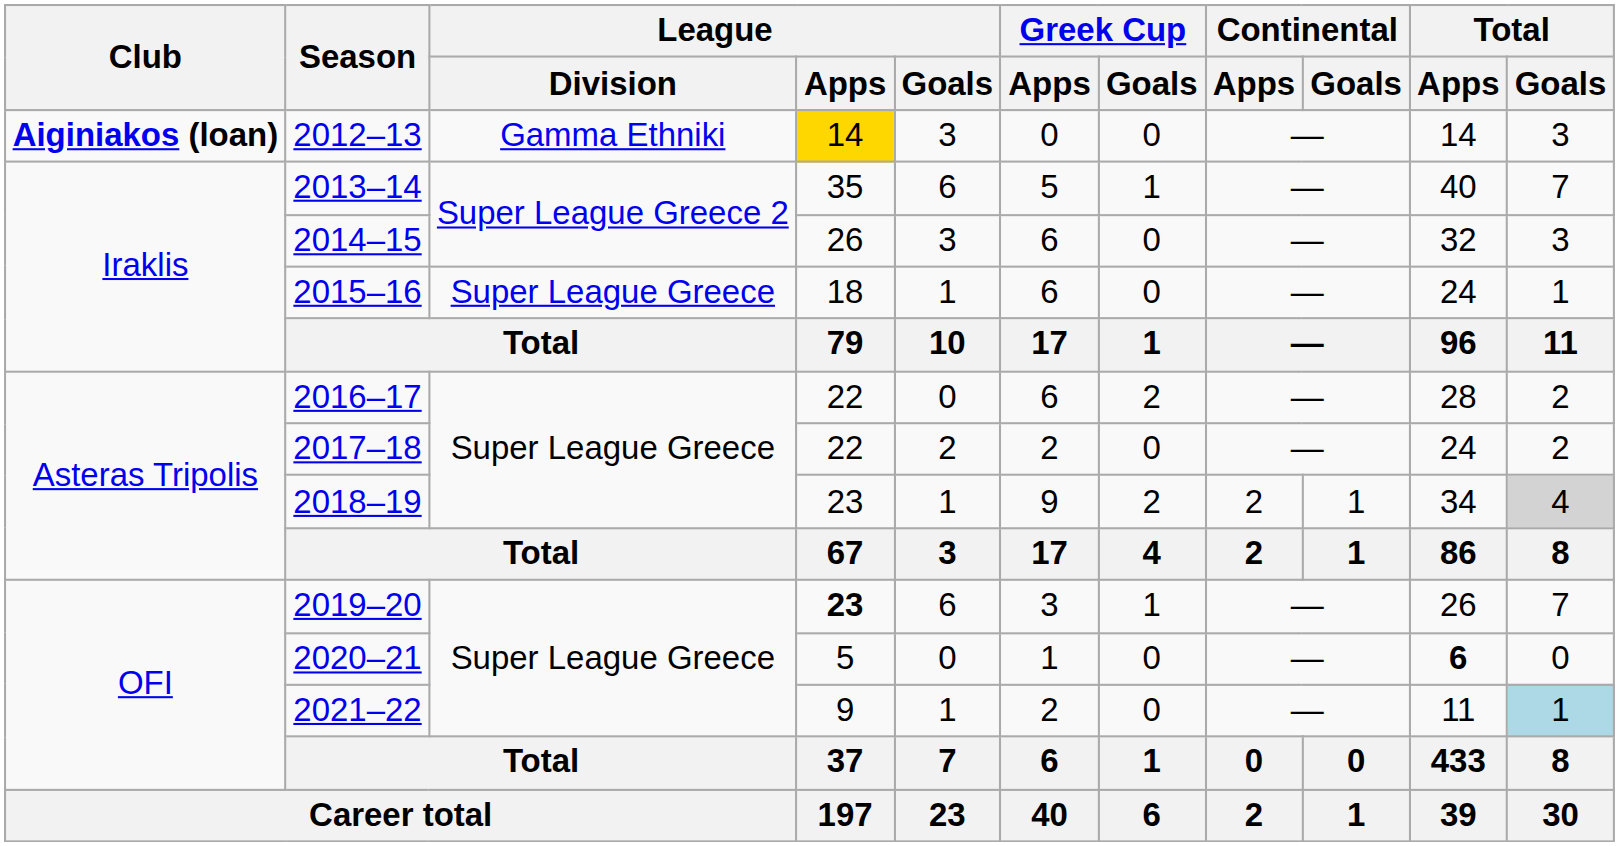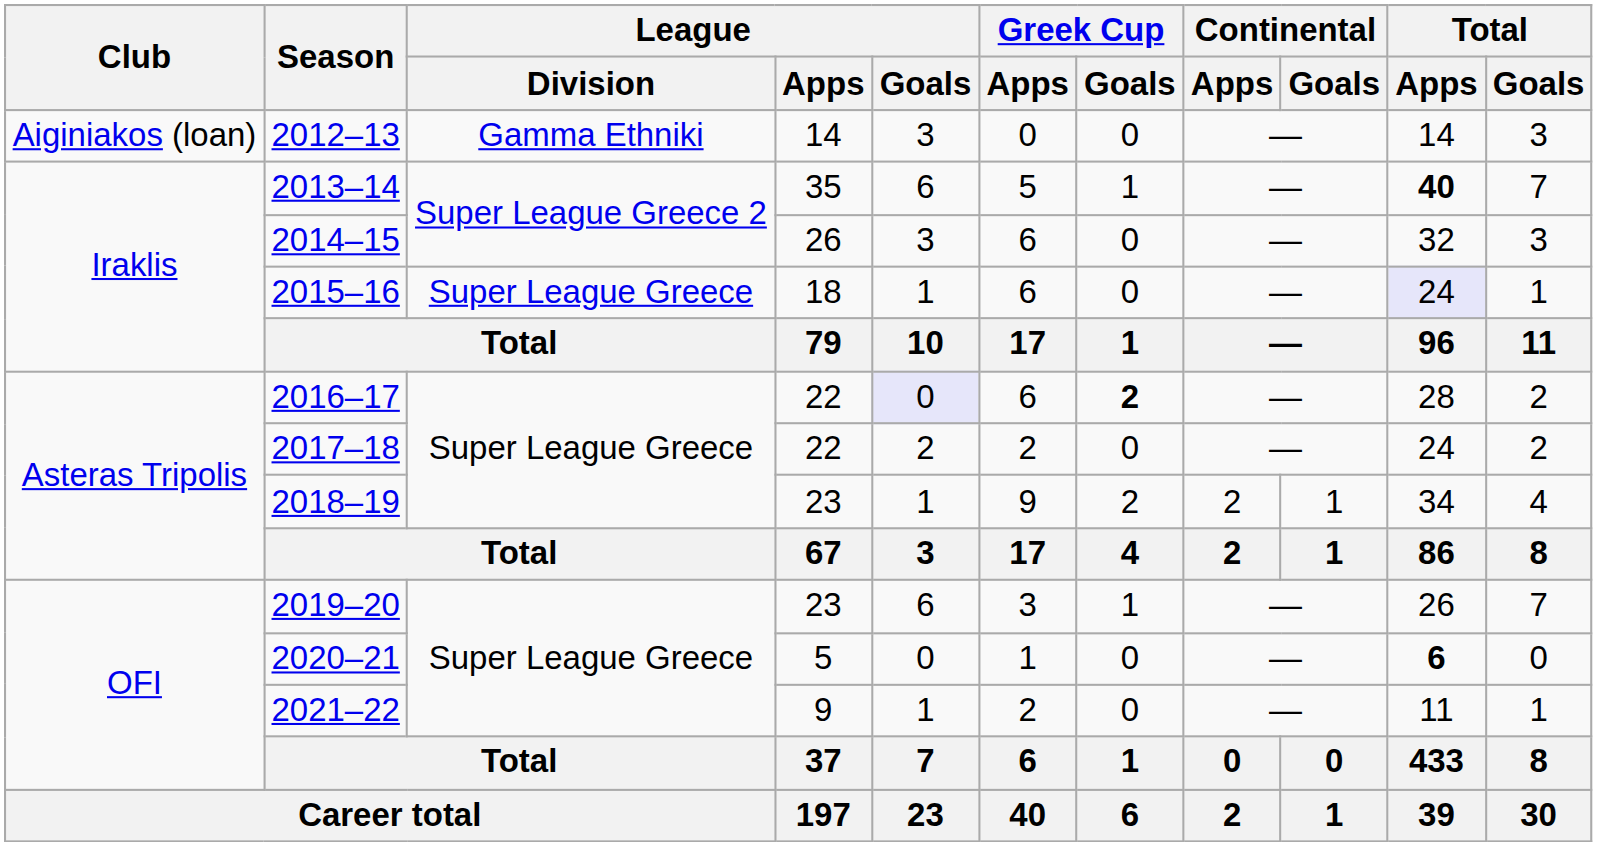2012–13 | Club: bold -> normal
2012–13 | League / Apps: gold background -> no background
2013–14 | Total / Apps: normal -> bold
2015–16 | Total / Apps: no background -> lavender background
2016–17 | League / Goals: no background -> lavender background
2016–17 | Greek Cup / Goals: normal -> bold
2018–19 | Total / Goals: lightgrey background -> no background
2019–20 | League / Apps: bold -> normal
2021–22 | Total / Goals: lightblue background -> no background
